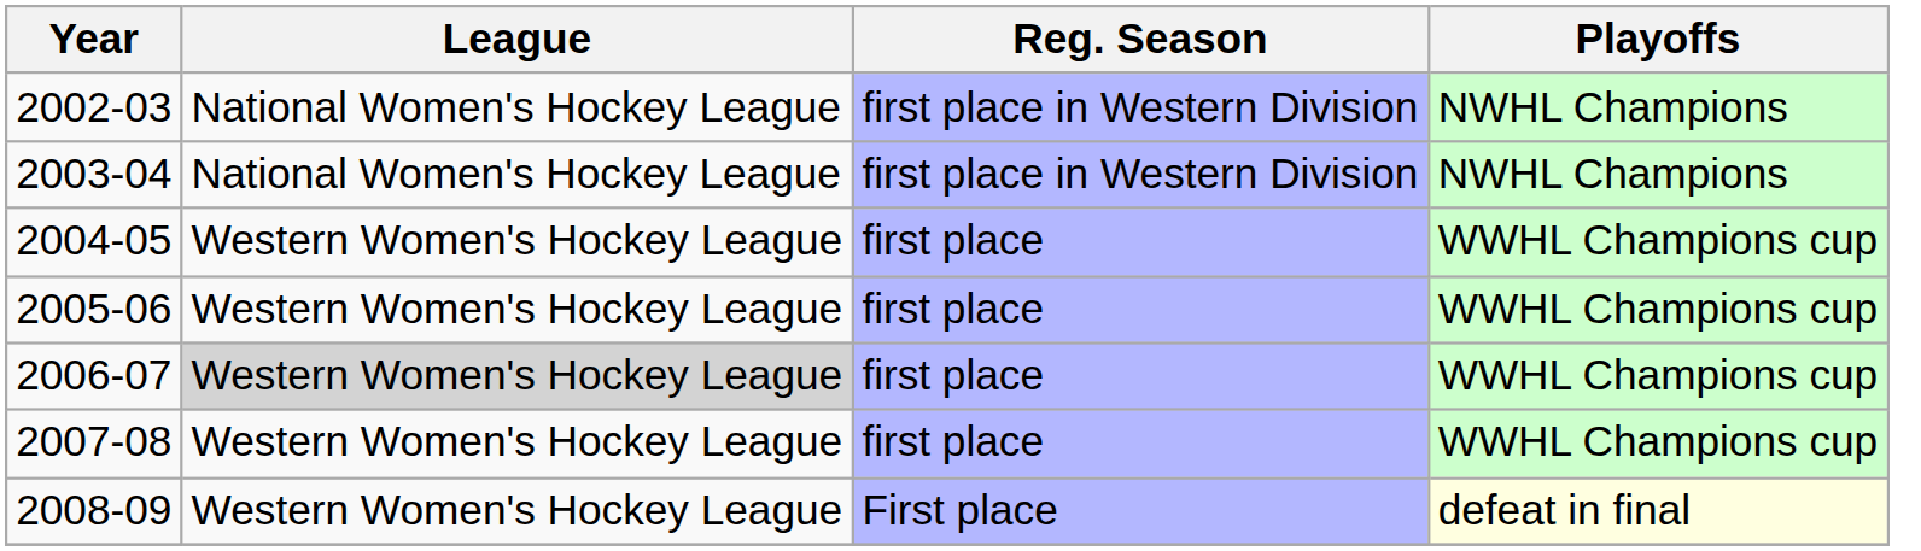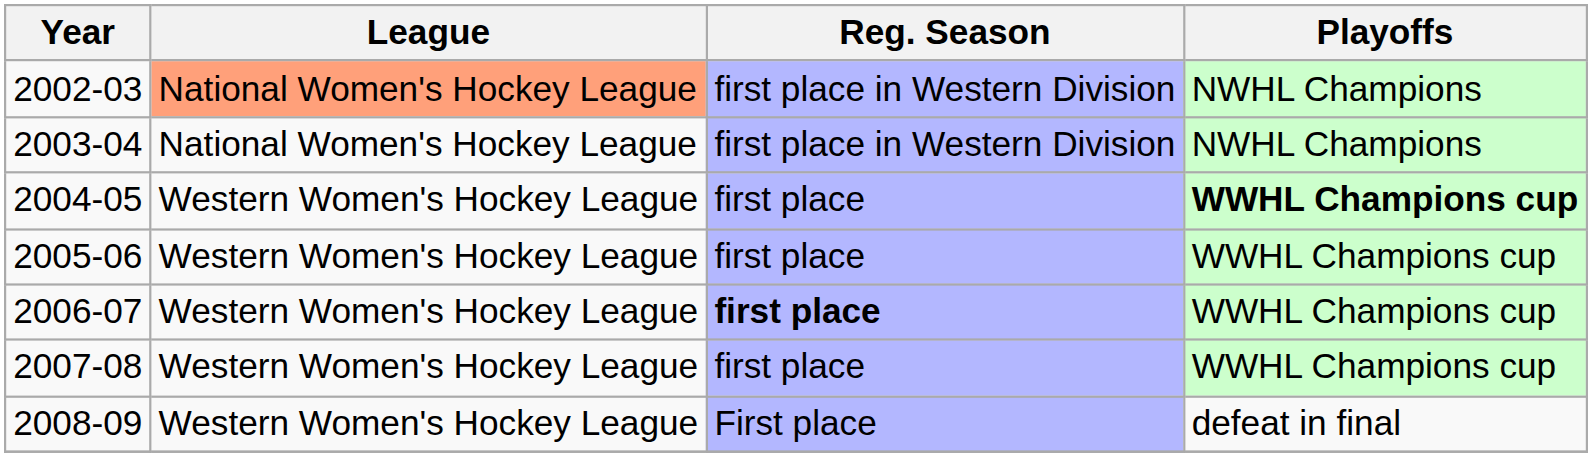2002-03 | League: no background -> lightsalmon background
2004-05 | Playoffs: normal -> bold
2006-07 | League: lightgrey background -> no background
2006-07 | Reg. Season: normal -> bold
2008-09 | Playoffs: lightyellow background -> no background
